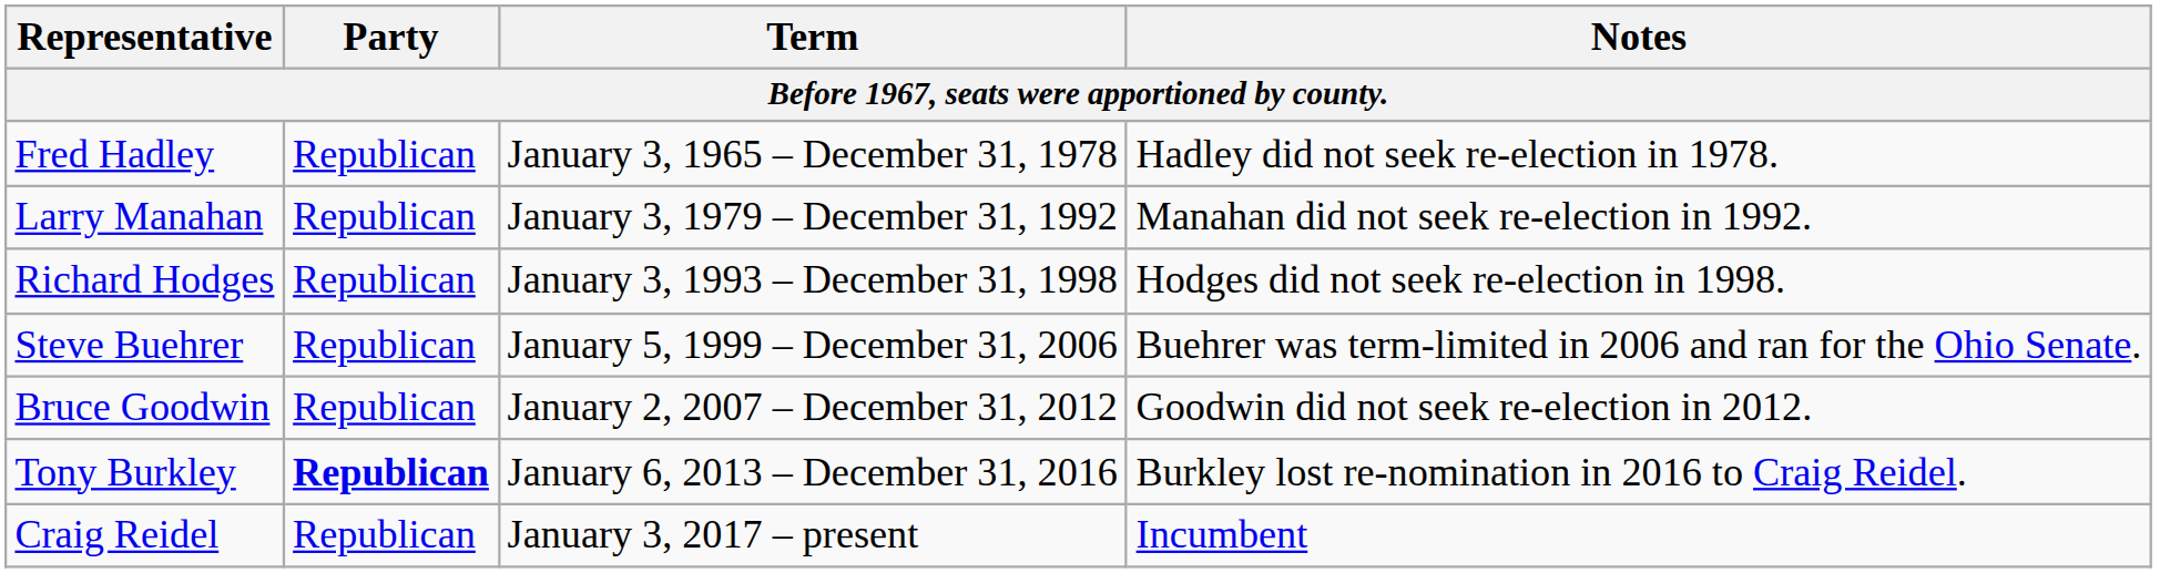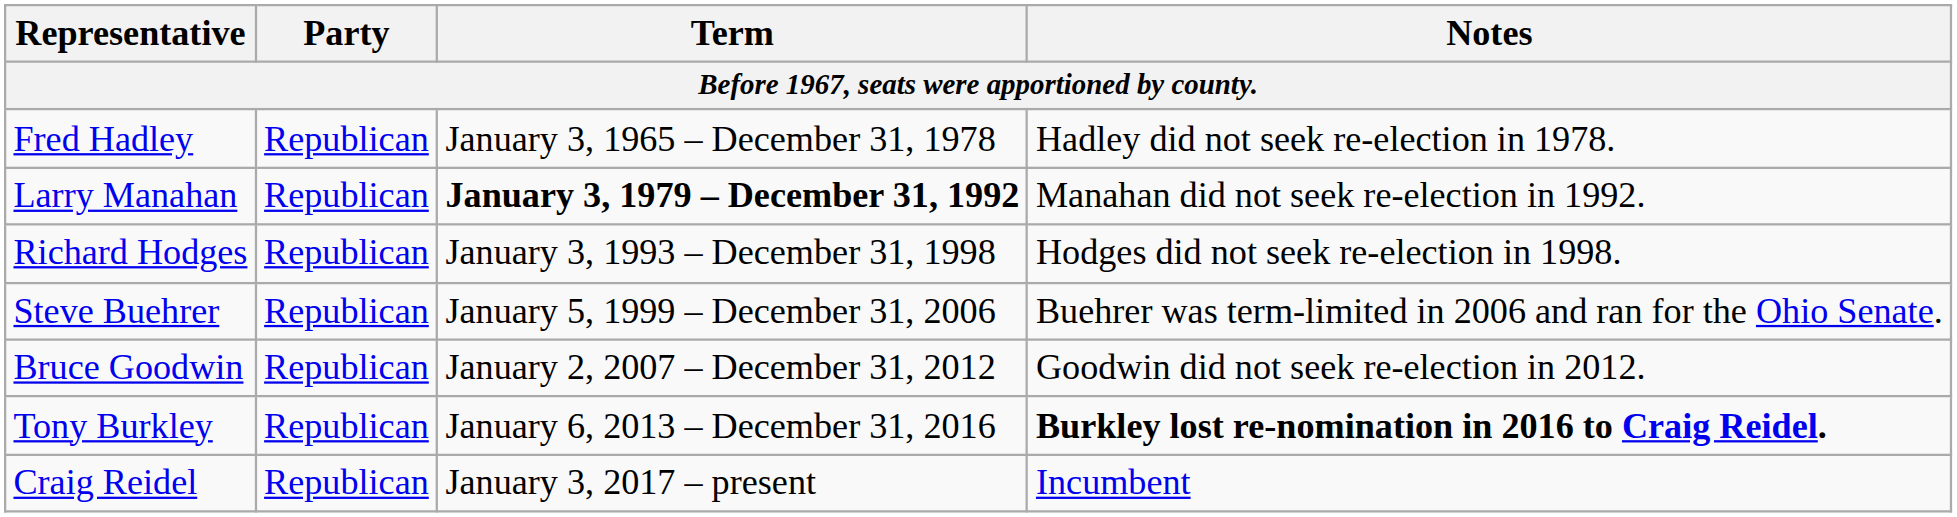Larry Manahan | Term: normal -> bold
Tony Burkley | Party: bold -> normal
Tony Burkley | Notes: normal -> bold
